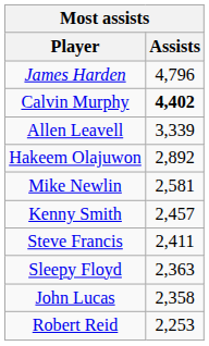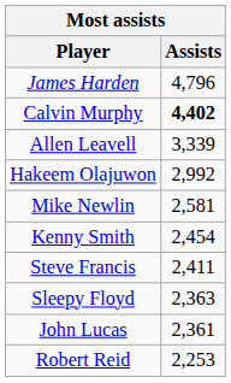Hakeem Olajuwon | Assists: 2,892 -> 2,992
Kenny Smith | Assists: 2,457 -> 2,454
John Lucas | Assists: 2,358 -> 2,361
